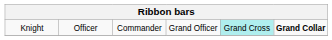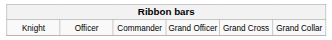Knight | column 5: paleturquoise background -> no background
Knight | column 6: bold -> normal
